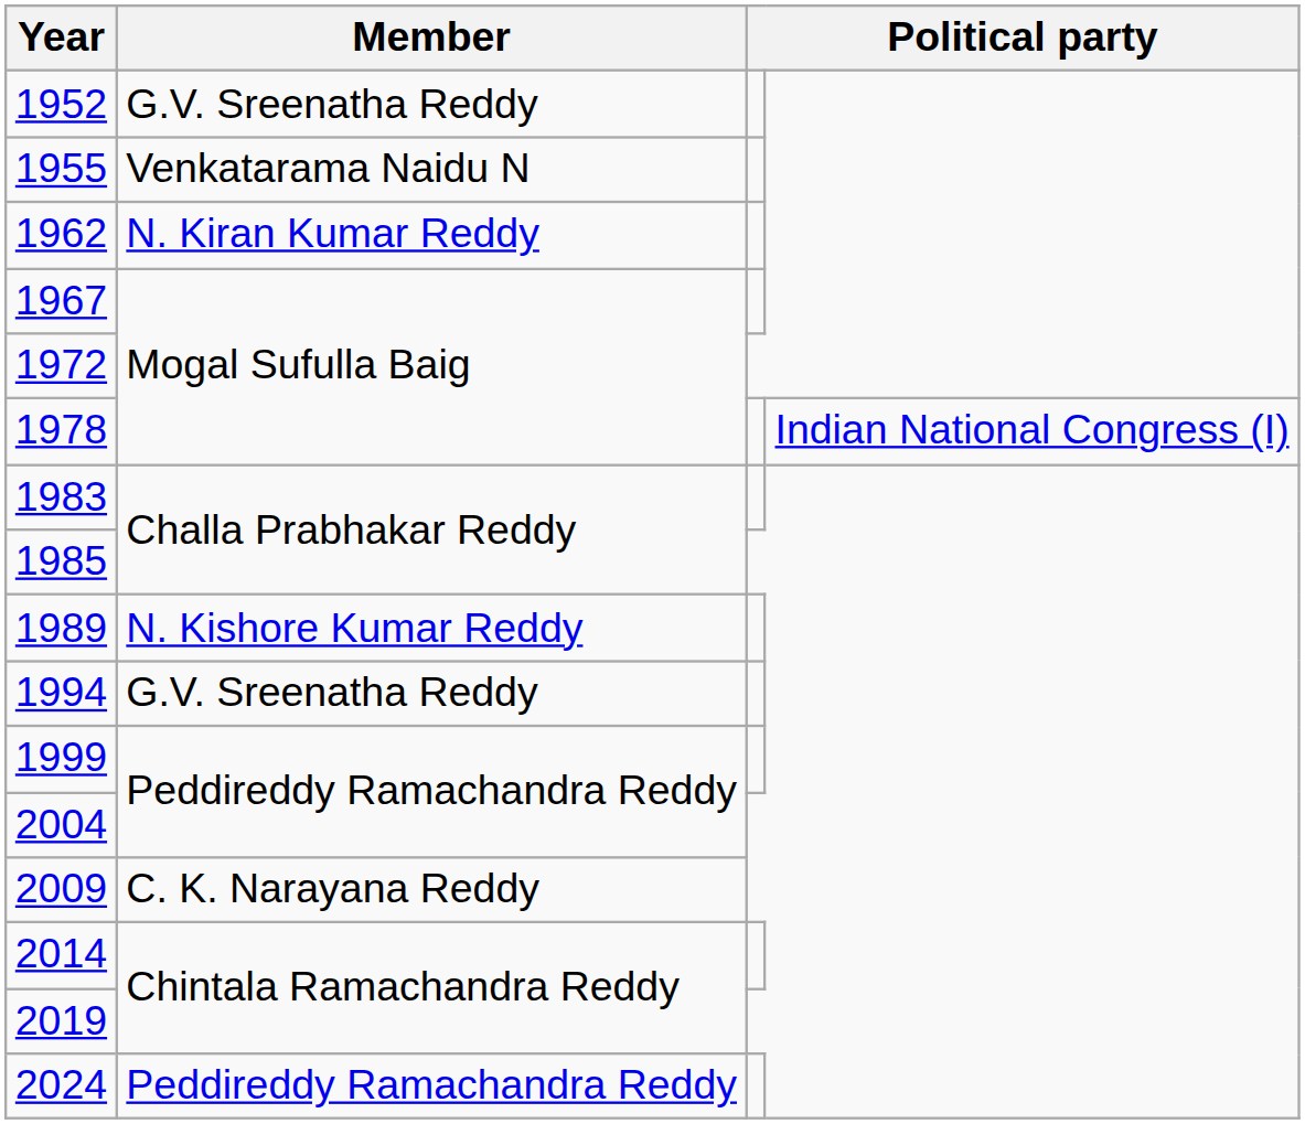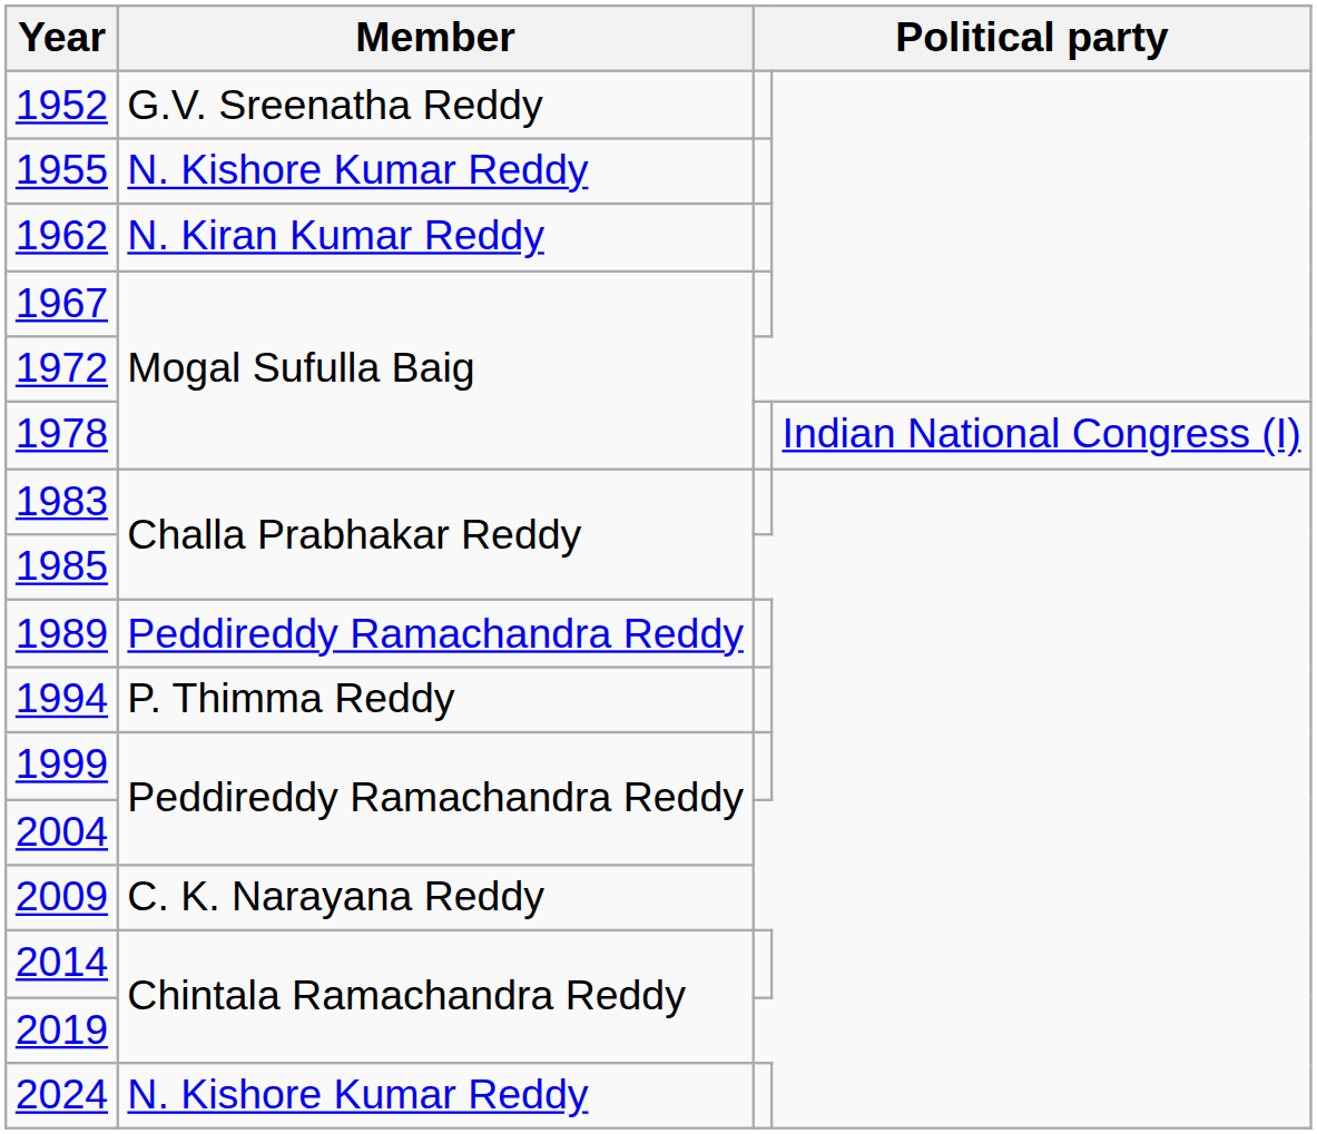1955 | Member: Venkatarama Naidu N -> N. Kishore Kumar Reddy
1989 | Member: N. Kishore Kumar Reddy -> Peddireddy Ramachandra Reddy
1994 | Member: G.V. Sreenatha Reddy -> P. Thimma Reddy
2024 | Member: Peddireddy Ramachandra Reddy -> N. Kishore Kumar Reddy
